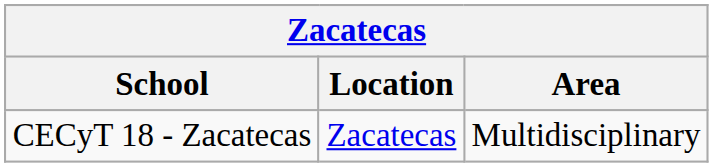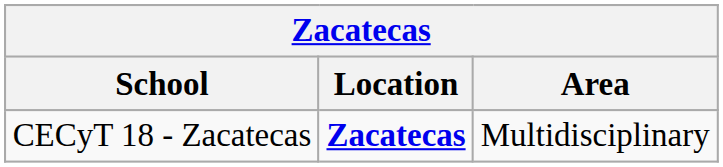CECyT 18 - Zacatecas | Location: normal -> bold
